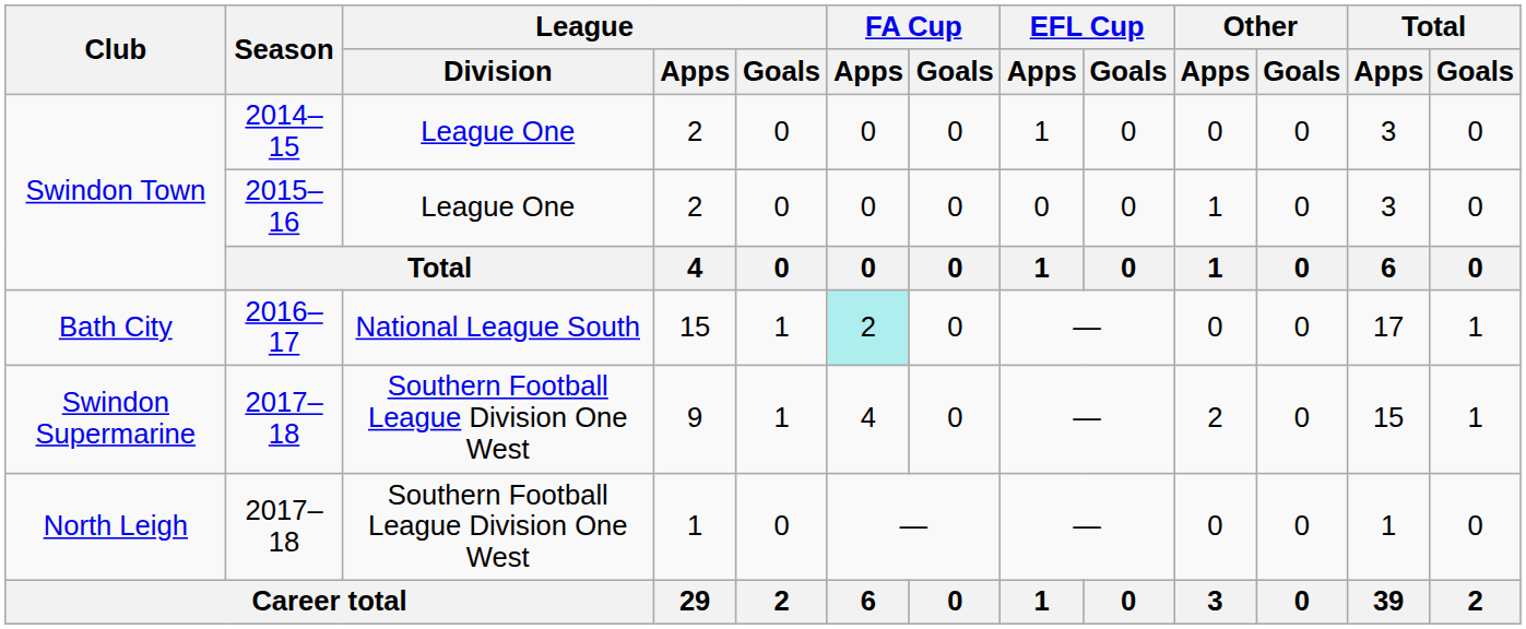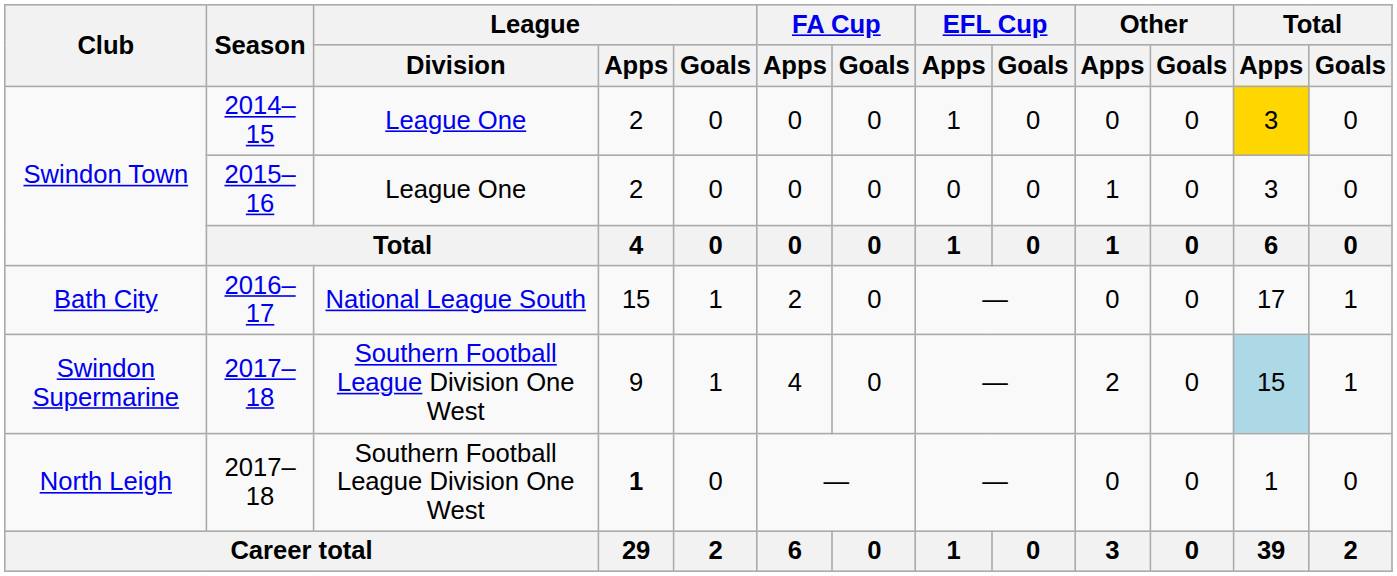Swindon Town / 2014–15 | Total / Apps: no background -> gold background
Bath City | FA Cup / Apps: paleturquoise background -> no background
Swindon Supermarine | Total / Apps: no background -> lightblue background
North Leigh | League / Apps: normal -> bold
